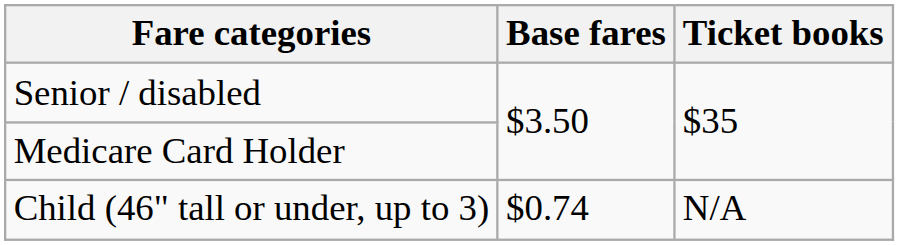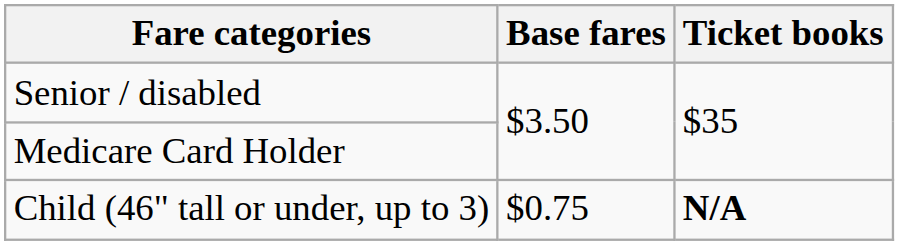Child (46" tall or under, up to 3) | Base fares: $0.74 -> $0.75
Child (46" tall or under, up to 3) | Ticket books: normal -> bold
